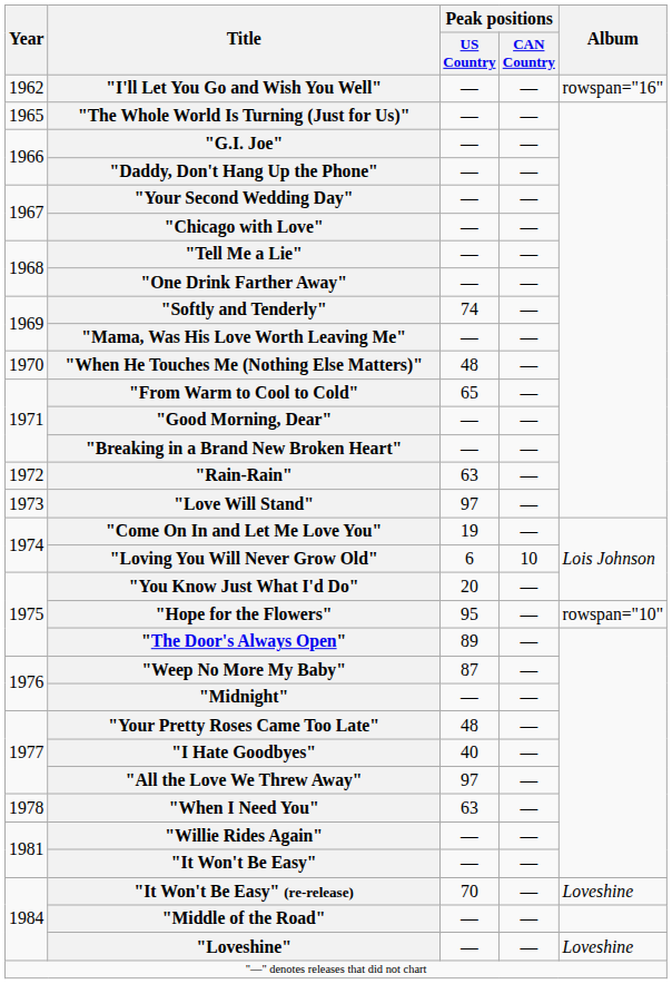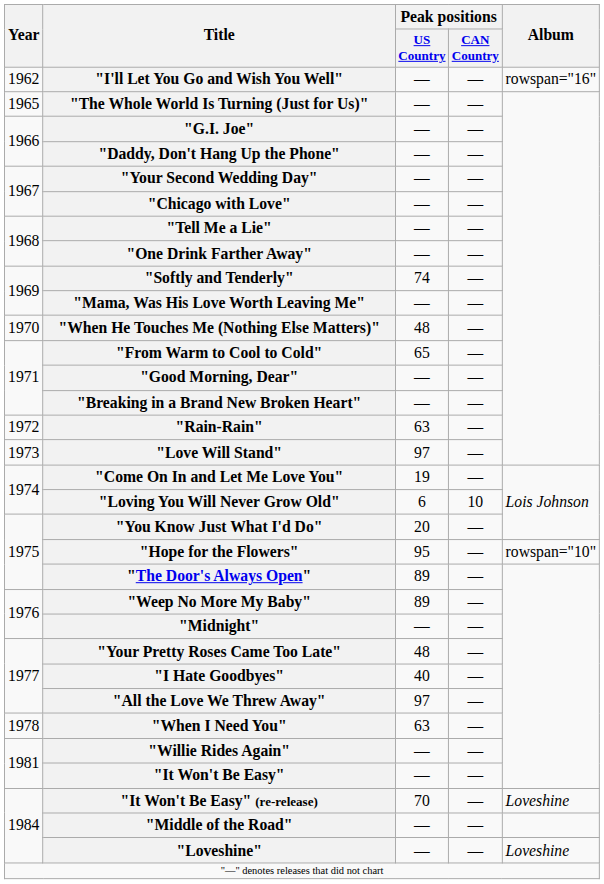"Weep No More My Baby" | Peak positions / US Country: 87 -> 89
